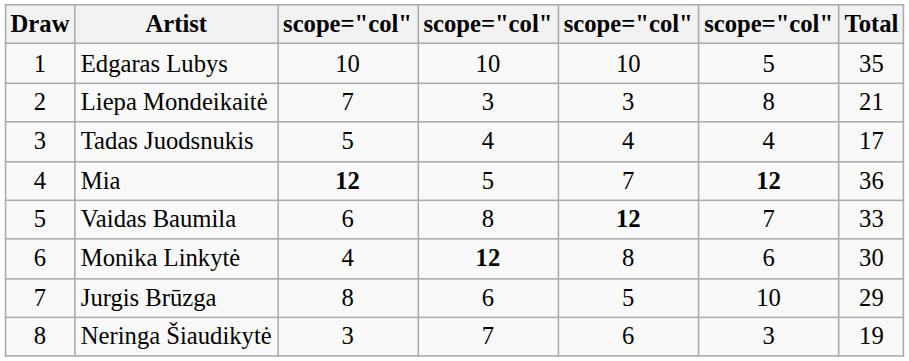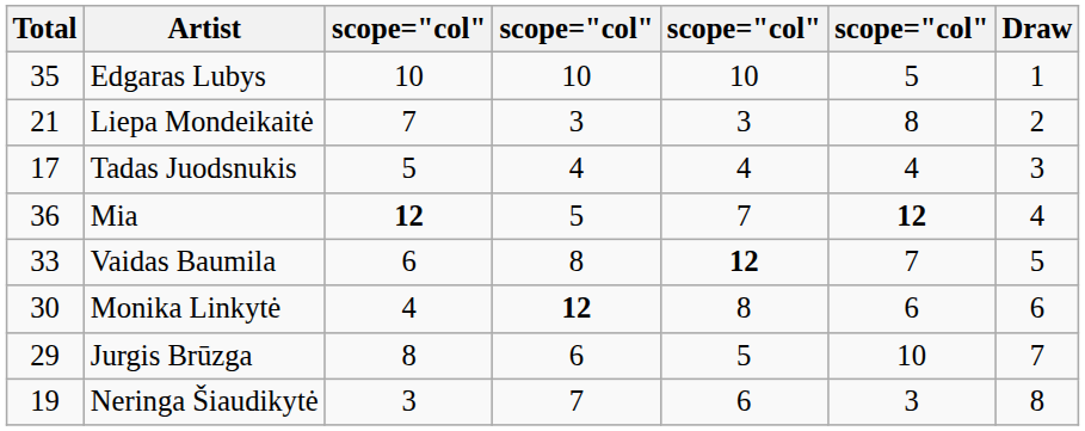columns swapped: Draw <-> Total
